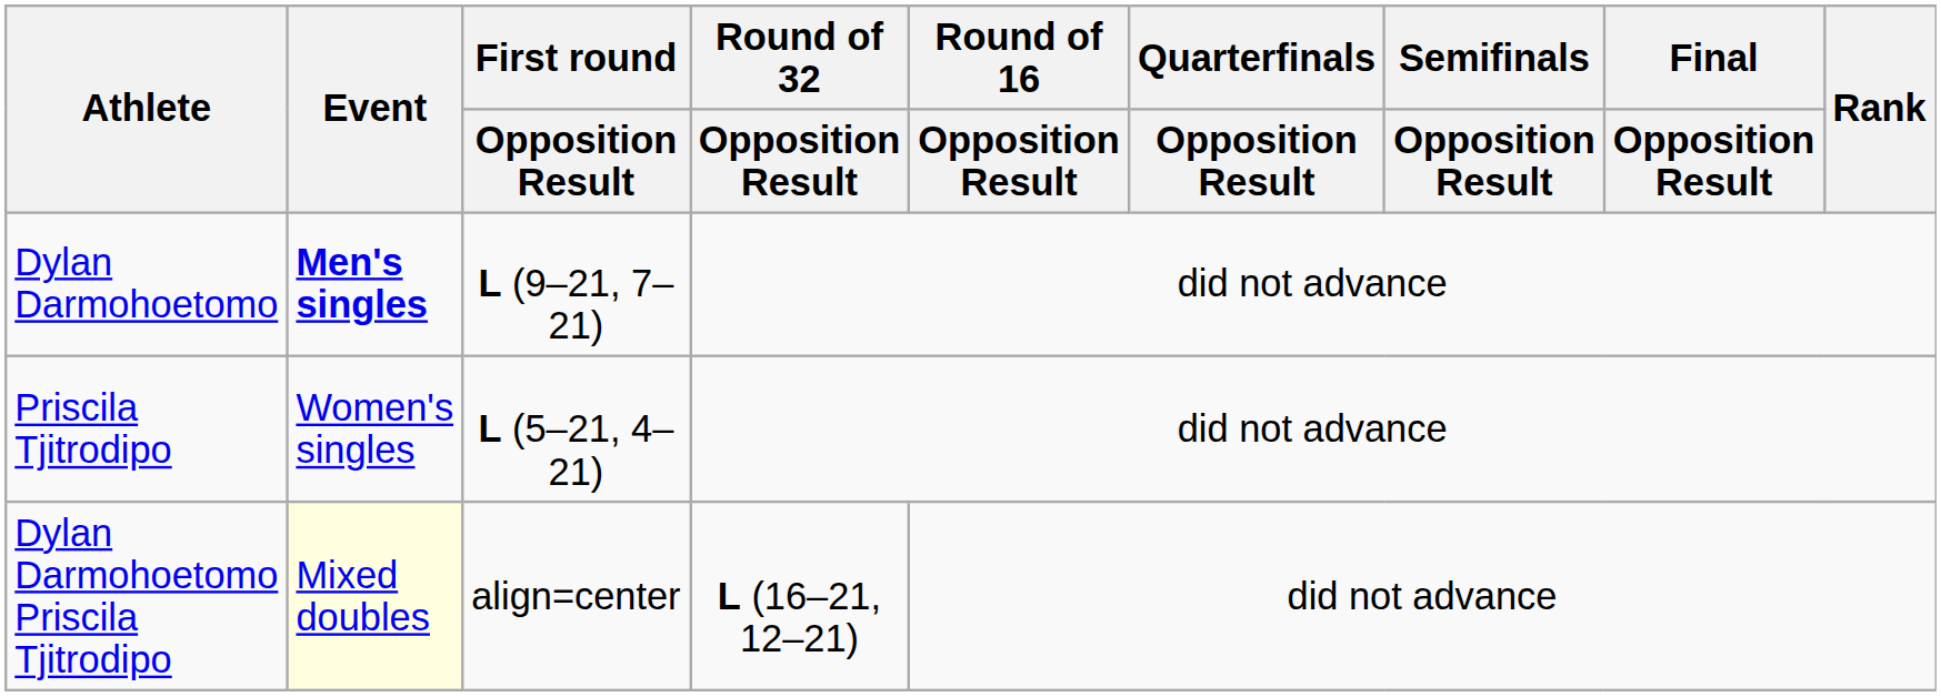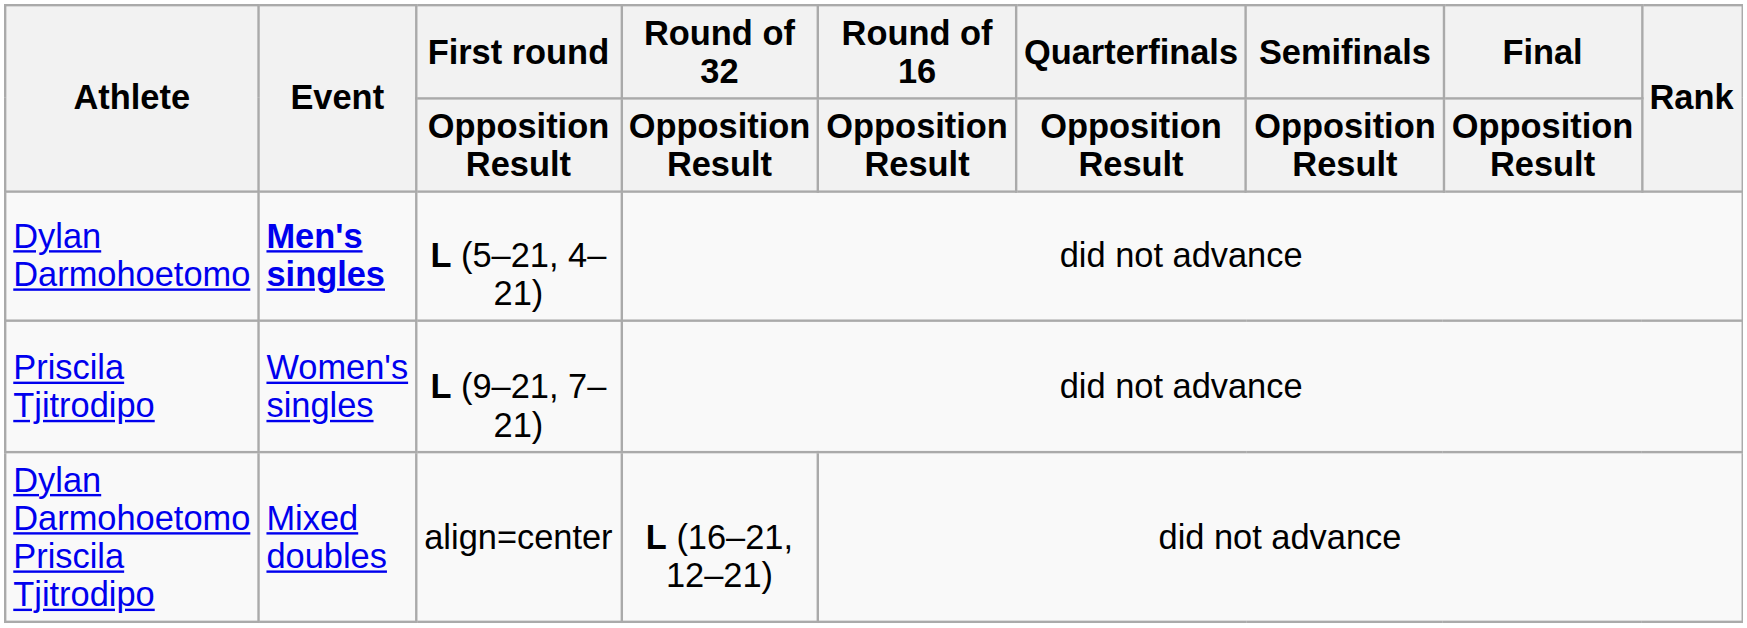Dylan Darmohoetomo | First round / Opposition Result: L (9–21, 7–21) -> L (5–21, 4–21)
Priscila Tjitrodipo | First round / Opposition Result: L (5–21, 4–21) -> L (9–21, 7–21)
Dylan Darmohoetomo Priscila Tjitrodipo | Event: lightyellow background -> no background
